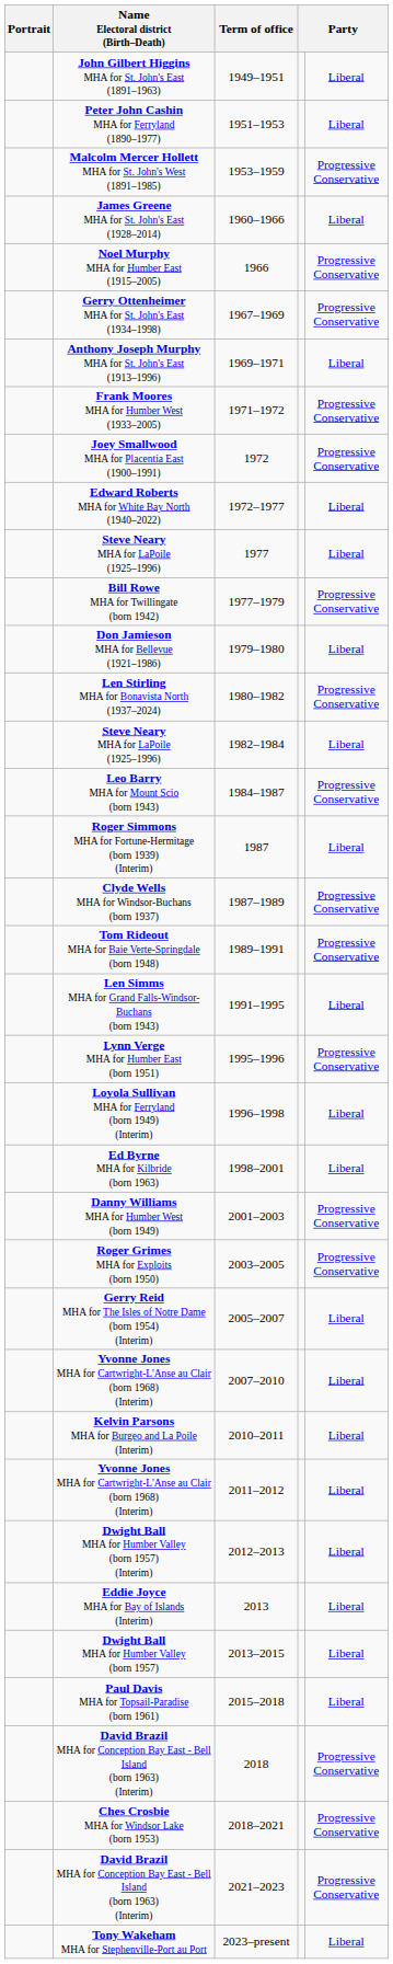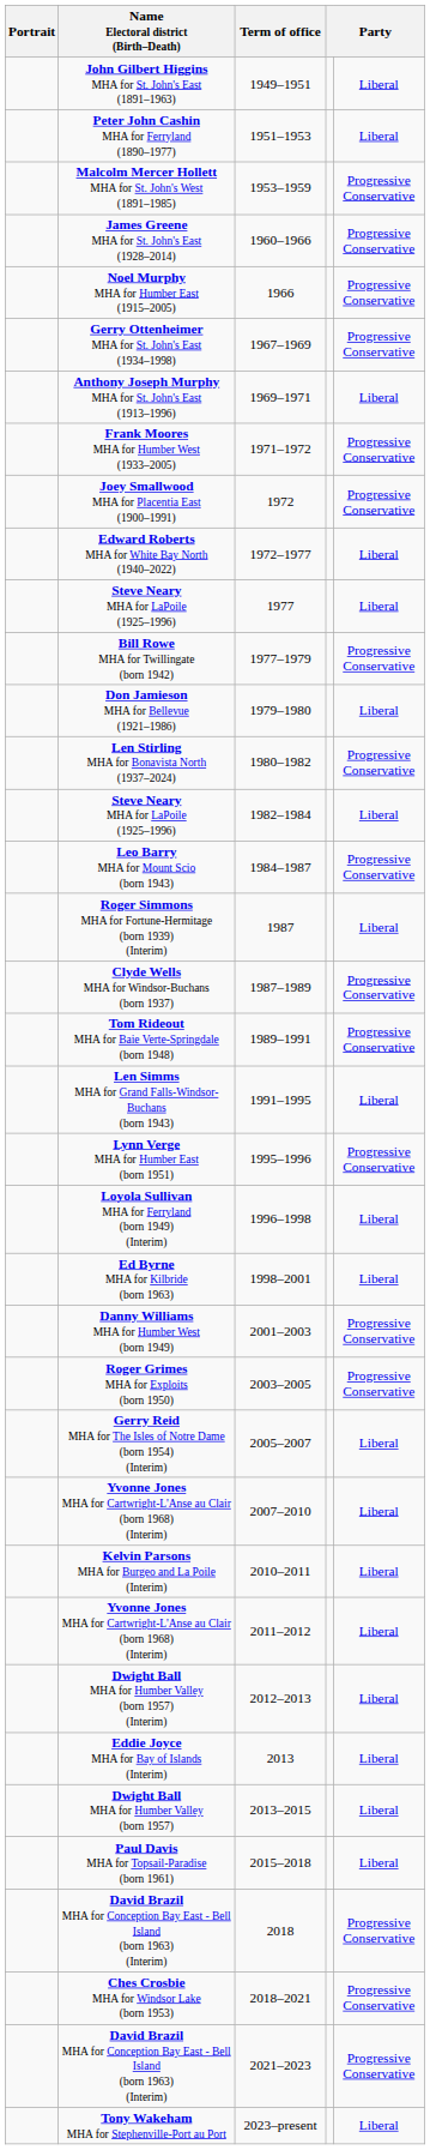James Greene MHA for St. John's East (1928–2014) | column 5: Liberal -> Progressive Conservative
